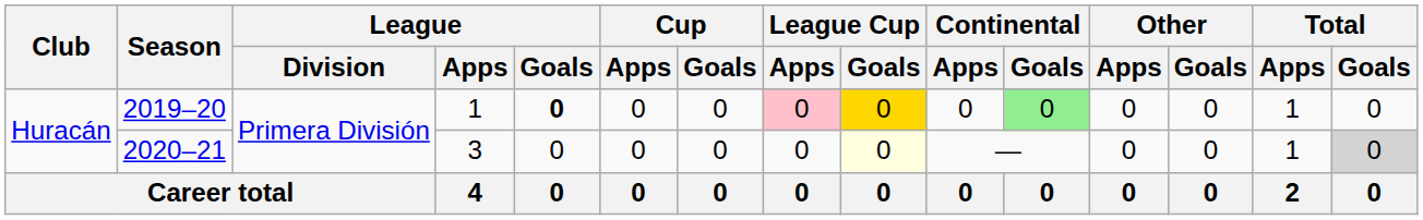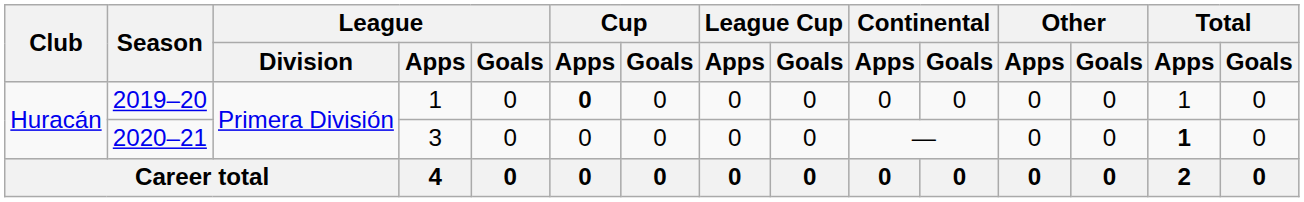2019–20 | League / Goals: bold -> normal
2019–20 | Cup / Apps: normal -> bold
2019–20 | League Cup / Apps: pink background -> no background
2019–20 | League Cup / Goals: gold background -> no background
2019–20 | Continental / Goals: lightgreen background -> no background
2020–21 | League Cup / Goals: lightyellow background -> no background
2020–21 | Total / Apps: normal -> bold
2020–21 | Total / Goals: lightgrey background -> no background
